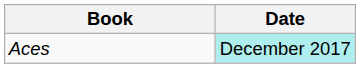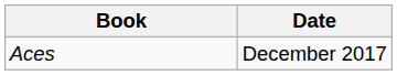Aces | Date: paleturquoise background -> no background
